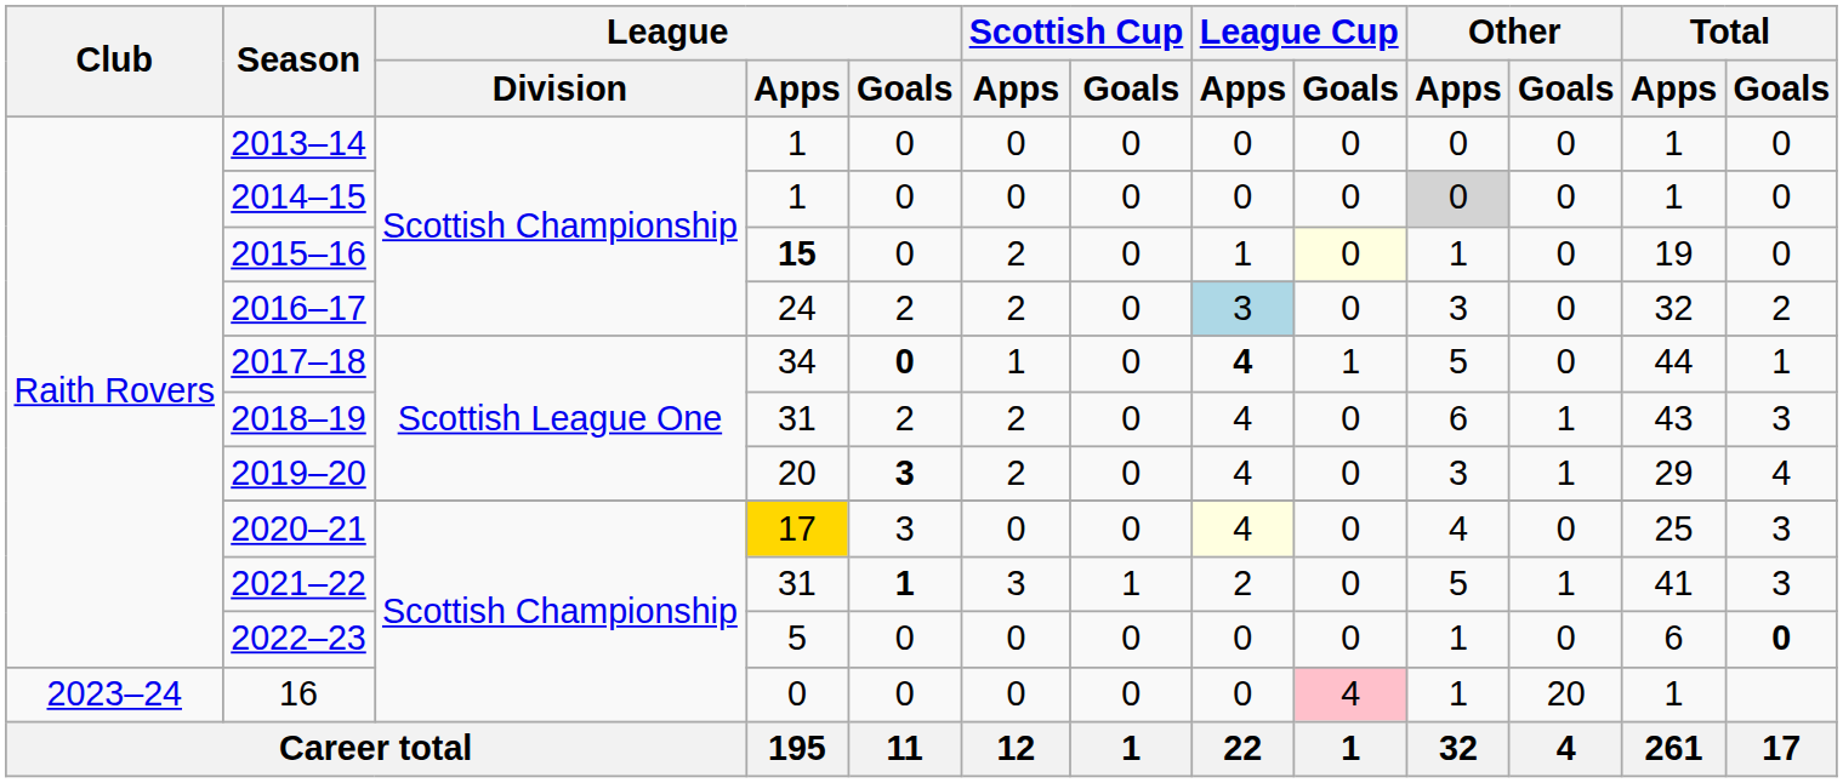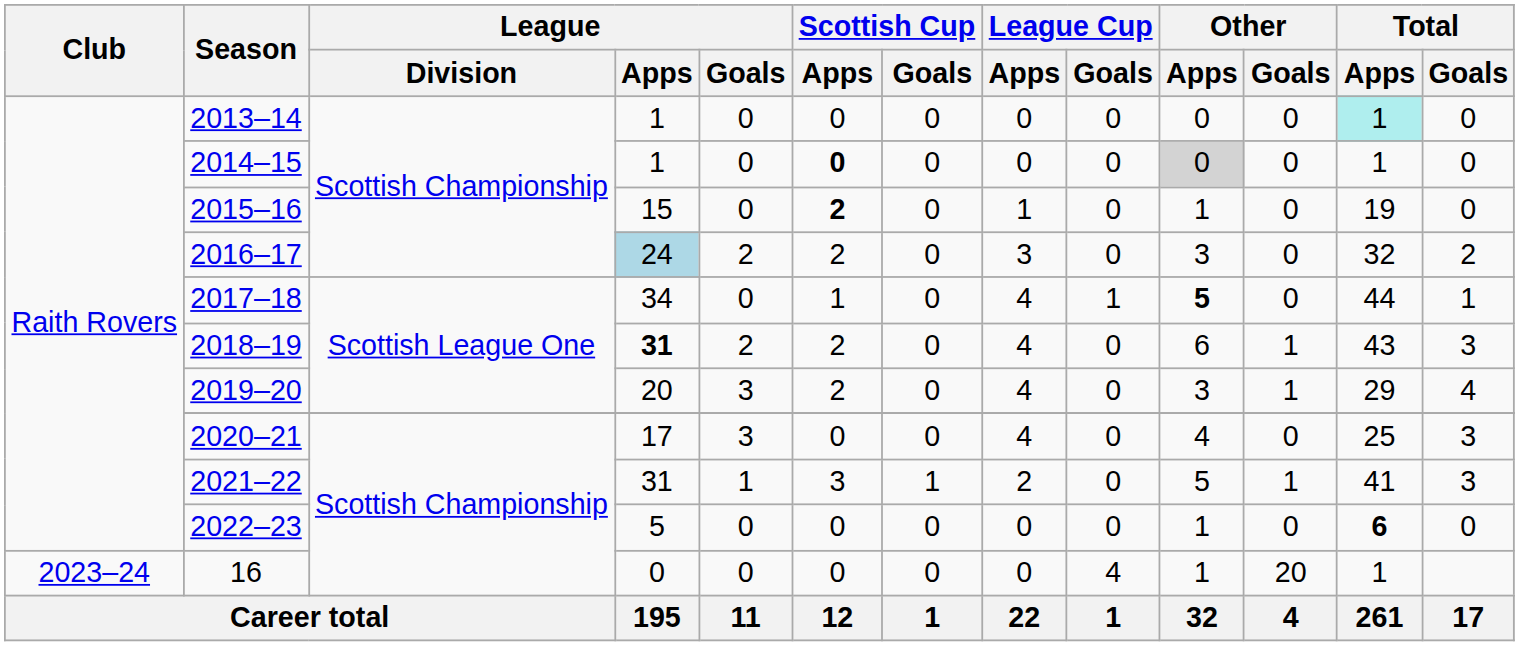2013–14 | Total / Apps: no background -> paleturquoise background
2014–15 | Scottish Cup / Apps: normal -> bold
2015–16 | League / Apps: bold -> normal
2015–16 | Scottish Cup / Apps: normal -> bold
2015–16 | League Cup / Goals: lightyellow background -> no background
2016–17 | League / Apps: no background -> lightblue background
2016–17 | League Cup / Apps: lightblue background -> no background
2017–18 | League / Goals: bold -> normal
2017–18 | League Cup / Apps: bold -> normal
2017–18 | Other / Apps: normal -> bold
2018–19 | League / Apps: normal -> bold
2019–20 | League / Goals: bold -> normal
2020–21 | League / Apps: gold background -> no background
2020–21 | League Cup / Apps: lightyellow background -> no background
2021–22 | League / Goals: bold -> normal
2022–23 | Total / Apps: normal -> bold
2022–23 | Total / Goals: bold -> normal
16 | League Cup / Goals: pink background -> no background
